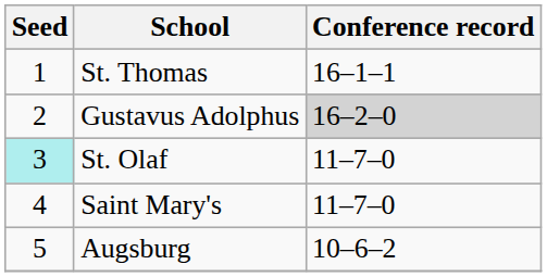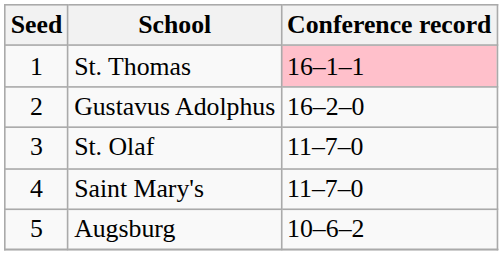St. Thomas | Conference record: no background -> pink background
Gustavus Adolphus | Conference record: lightgrey background -> no background
St. Olaf | Seed: paleturquoise background -> no background
